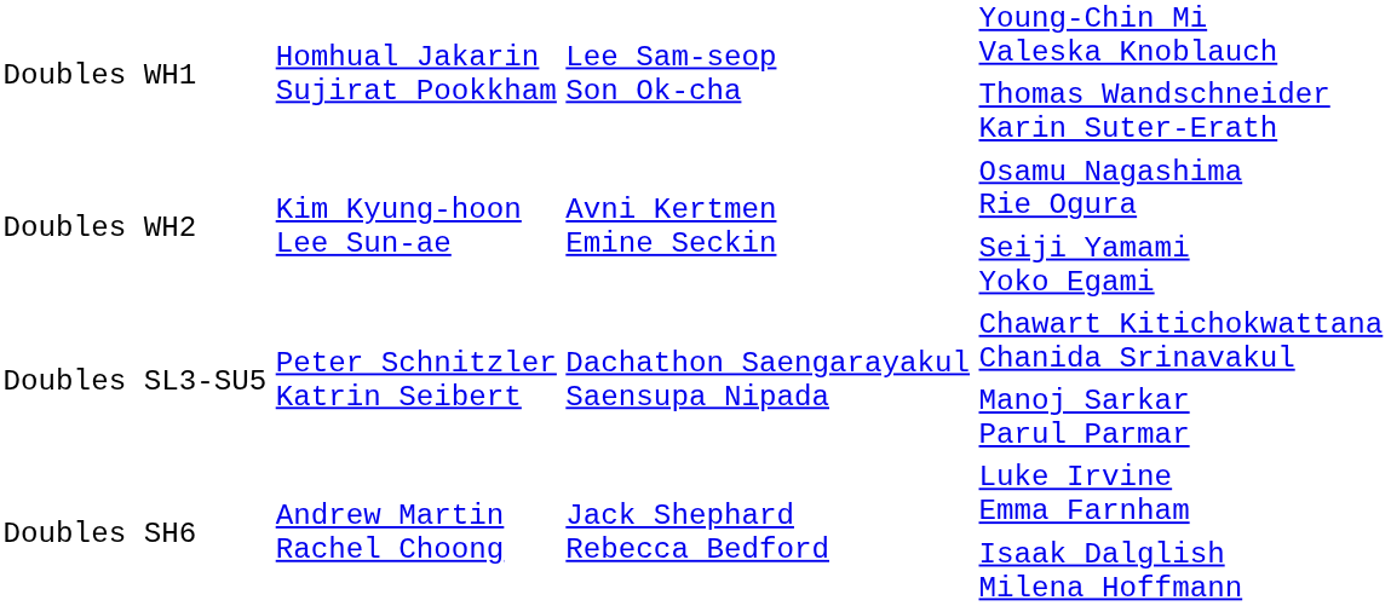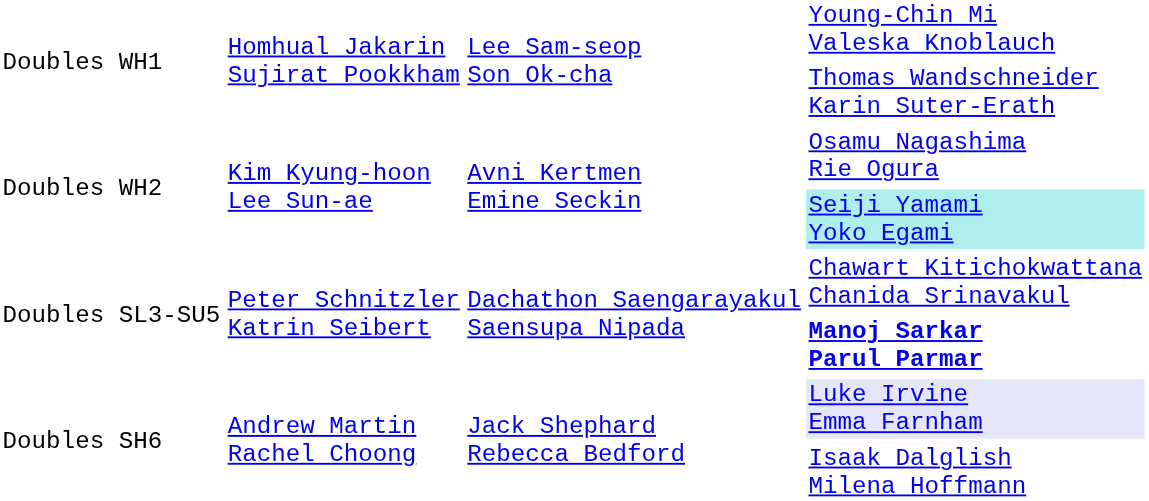Seiji Yamami Yoko Egami | column 4: no background -> paleturquoise background
Manoj Sarkar Parul Parmar | column 4: normal -> bold
Luke Irvine Emma Farnham | column 4: no background -> lavender background
